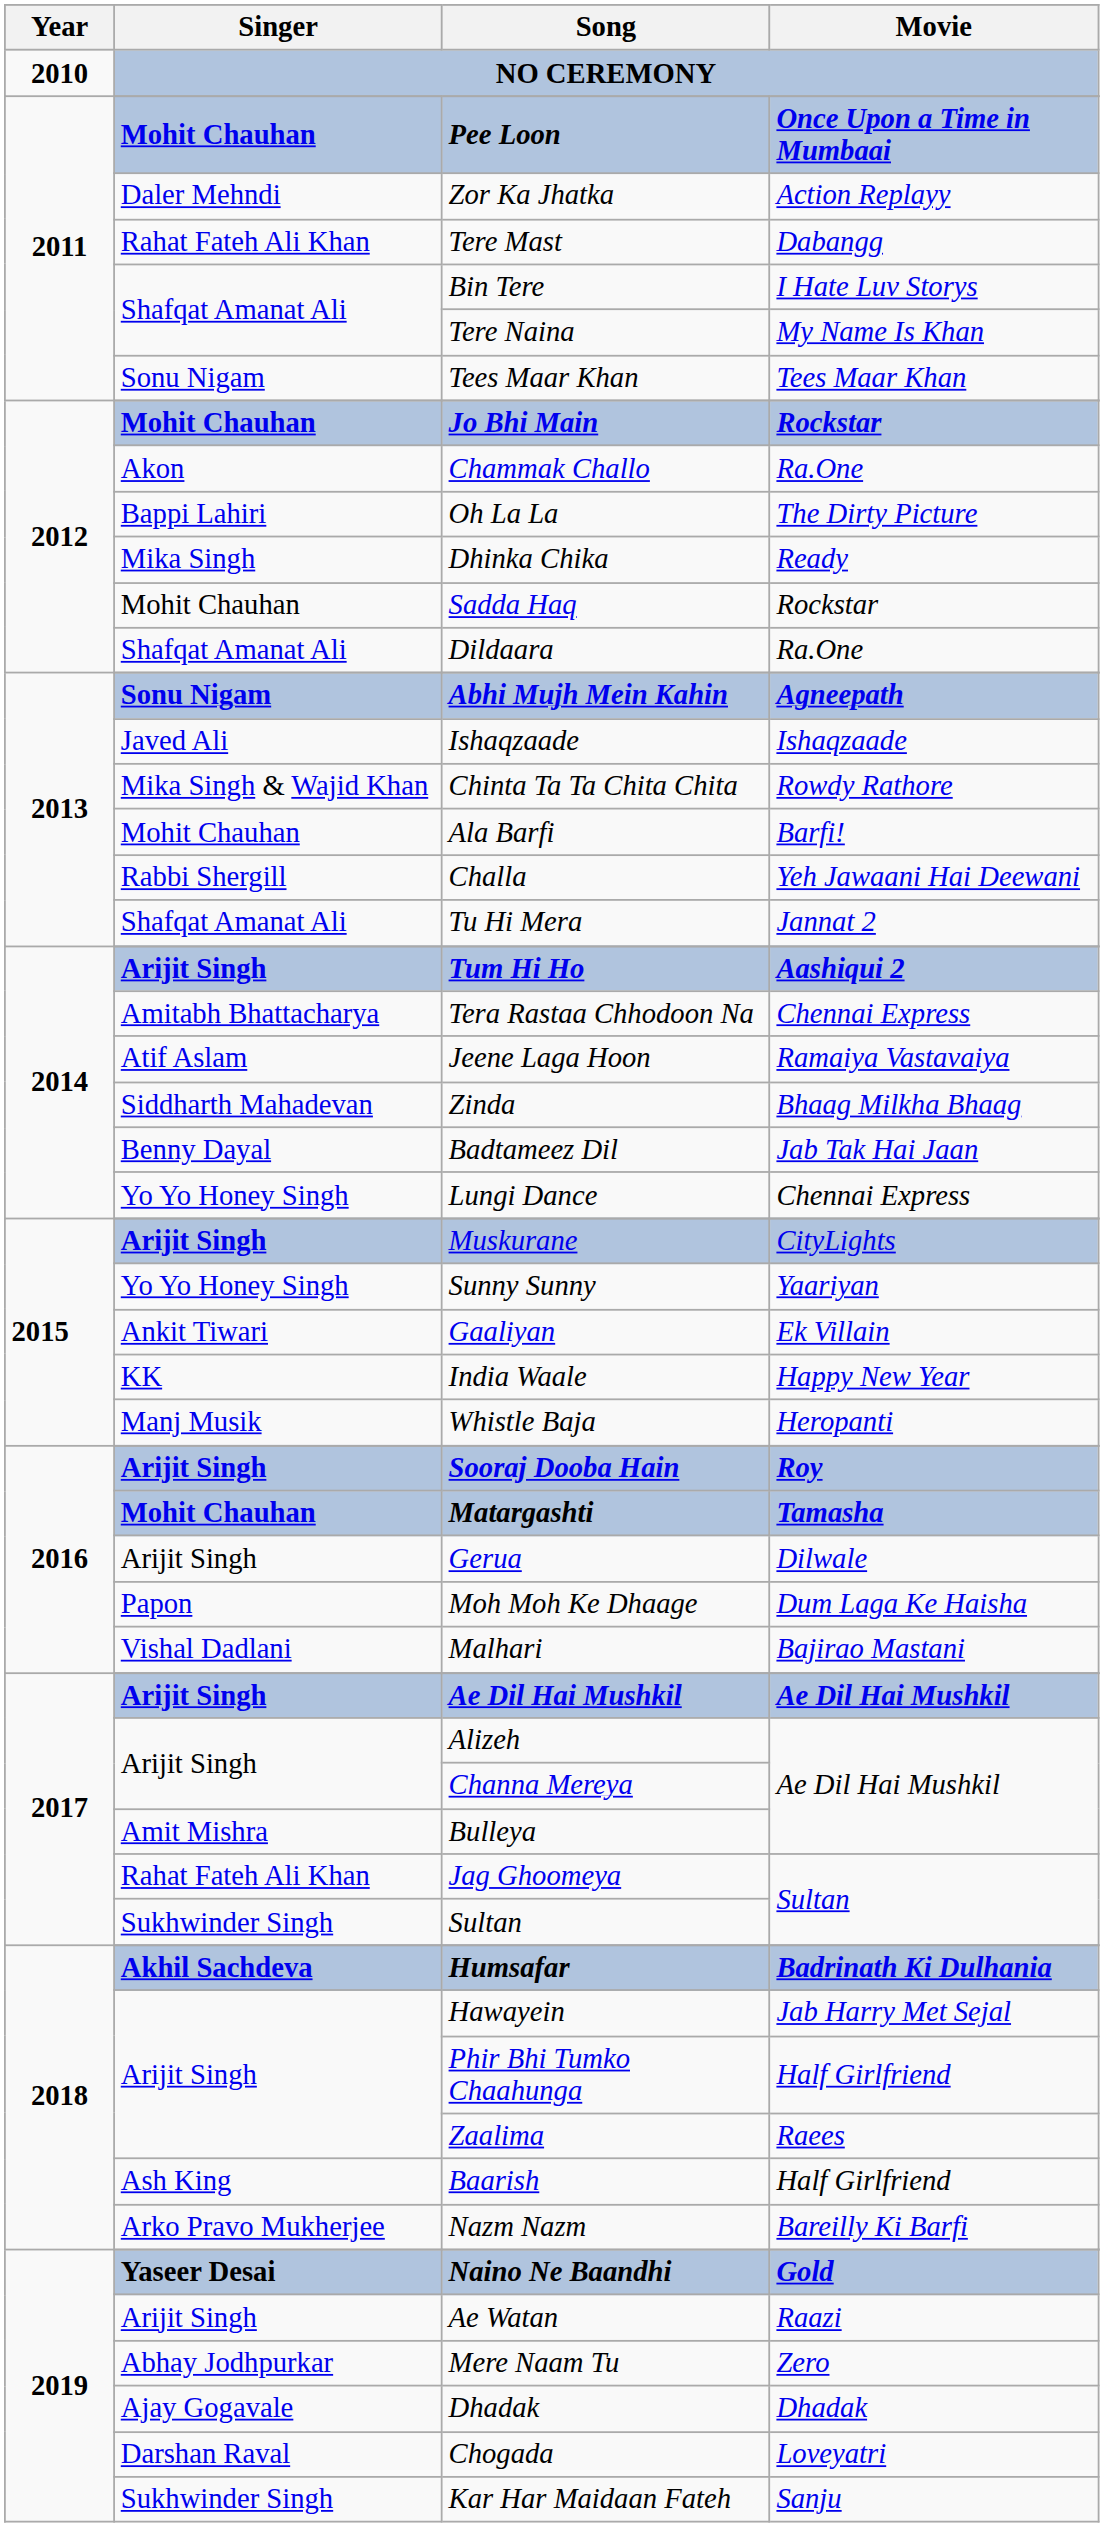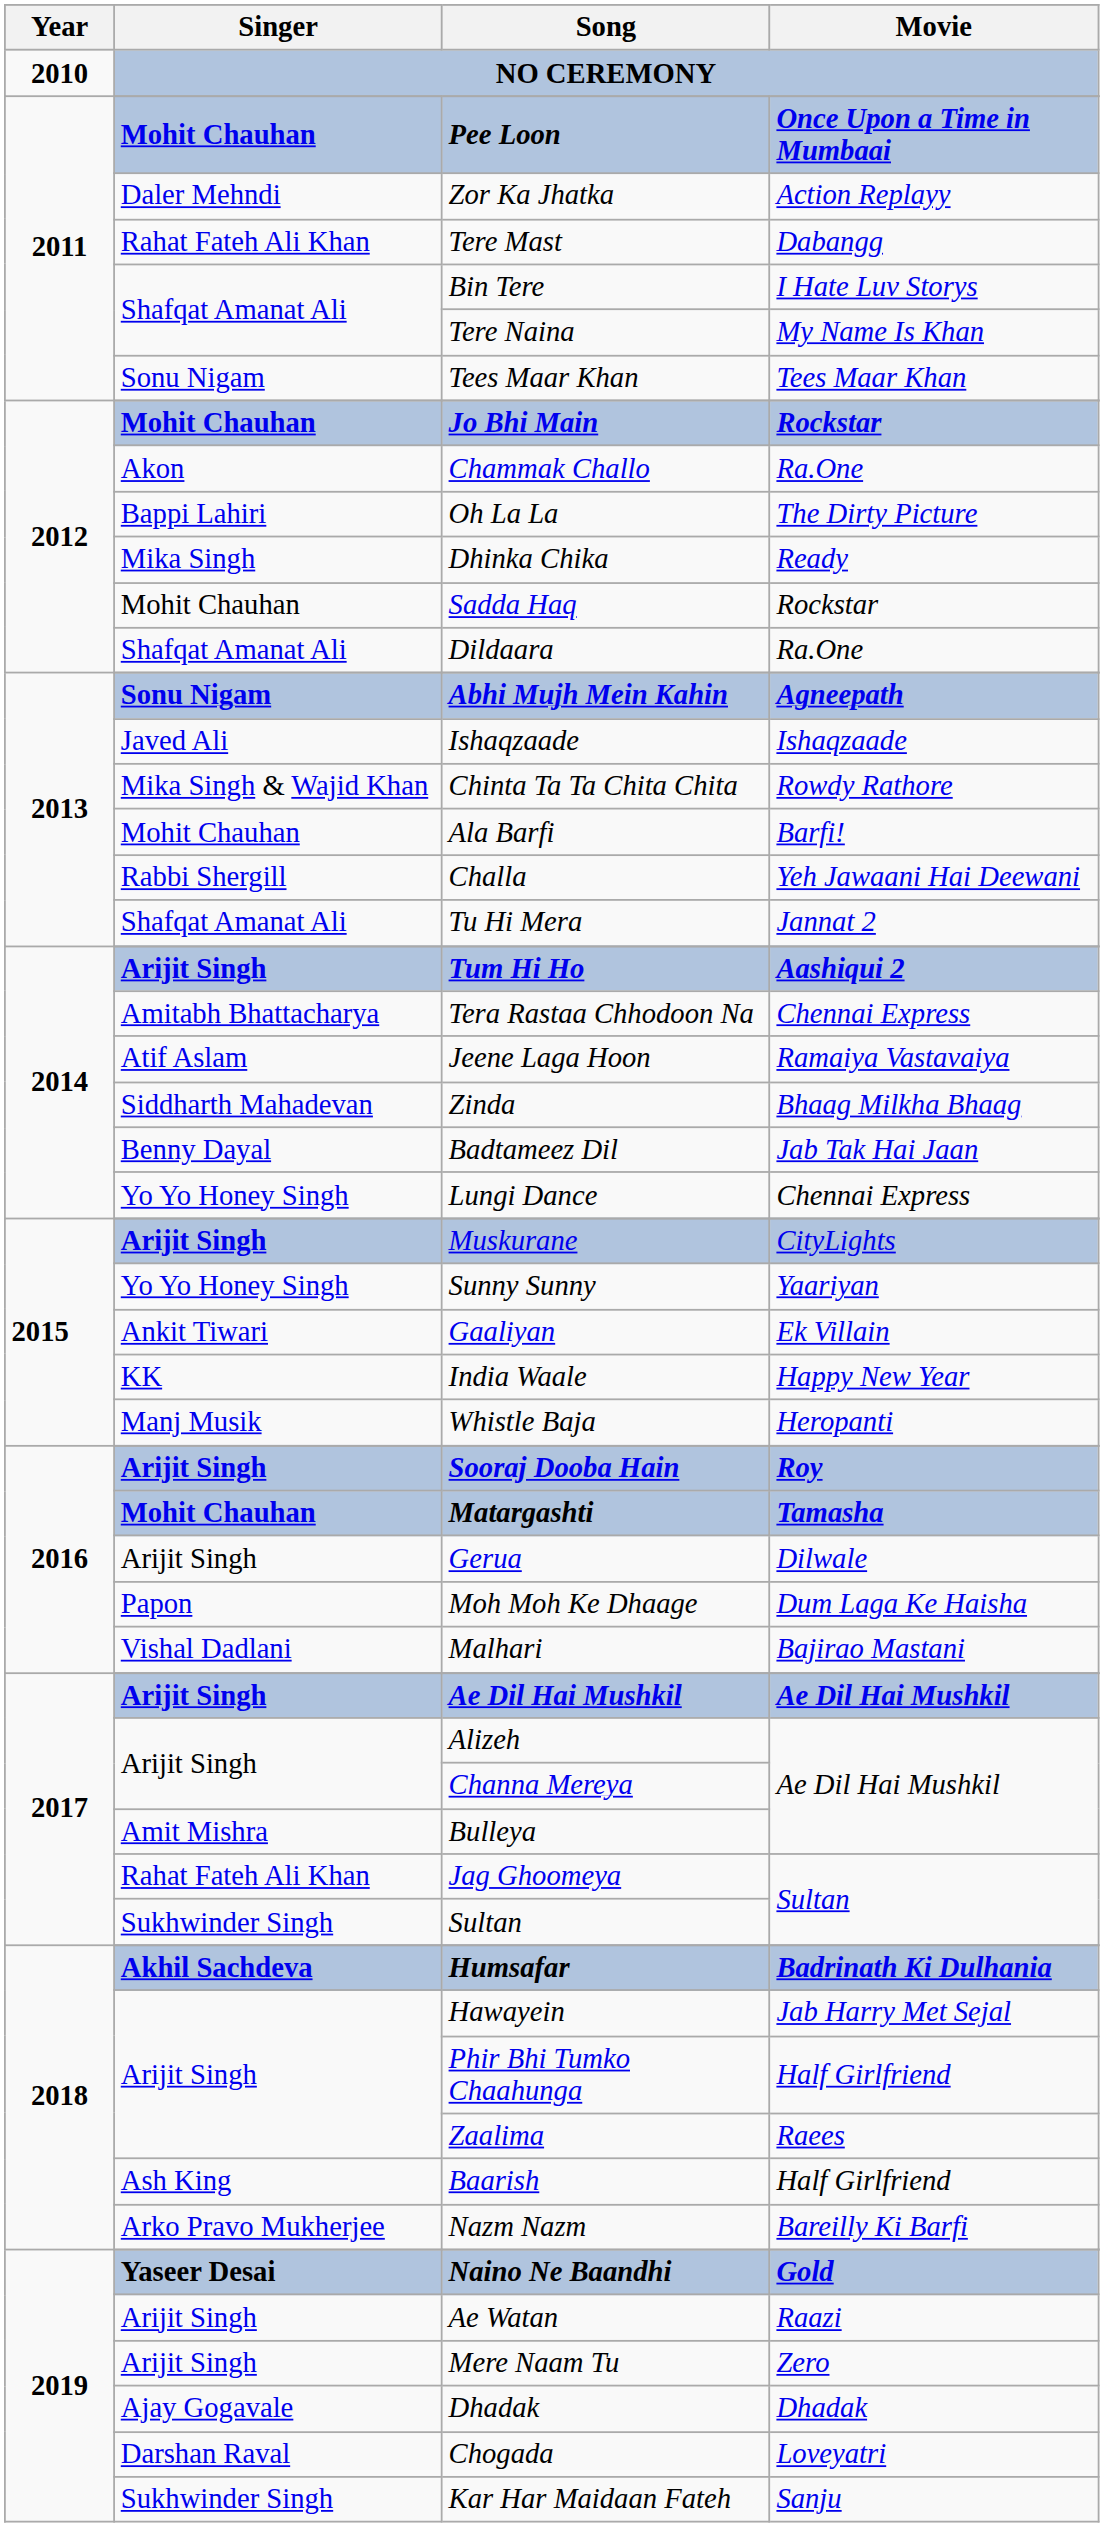Mere Naam Tu | Singer: Abhay Jodhpurkar -> Arijit Singh
